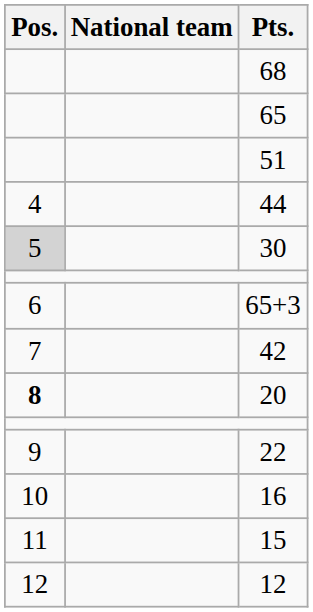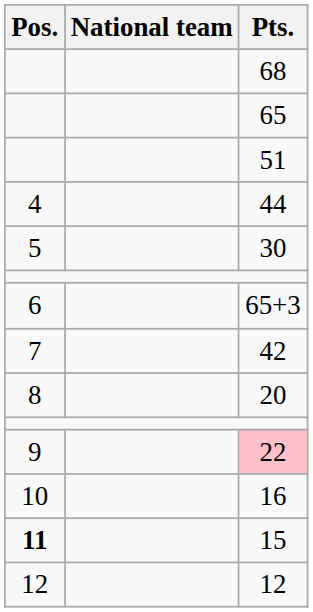30 | Pos.: lightgrey background -> no background
20 | Pos.: bold -> normal
22 | Pts.: no background -> pink background
15 | Pos.: normal -> bold
